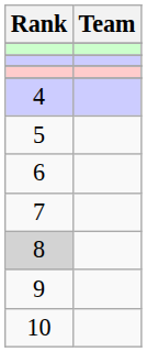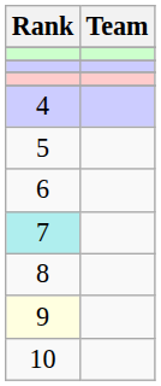row 8 | Rank: no background -> paleturquoise background
row 9 | Rank: lightgrey background -> no background
row 10 | Rank: no background -> lightyellow background
